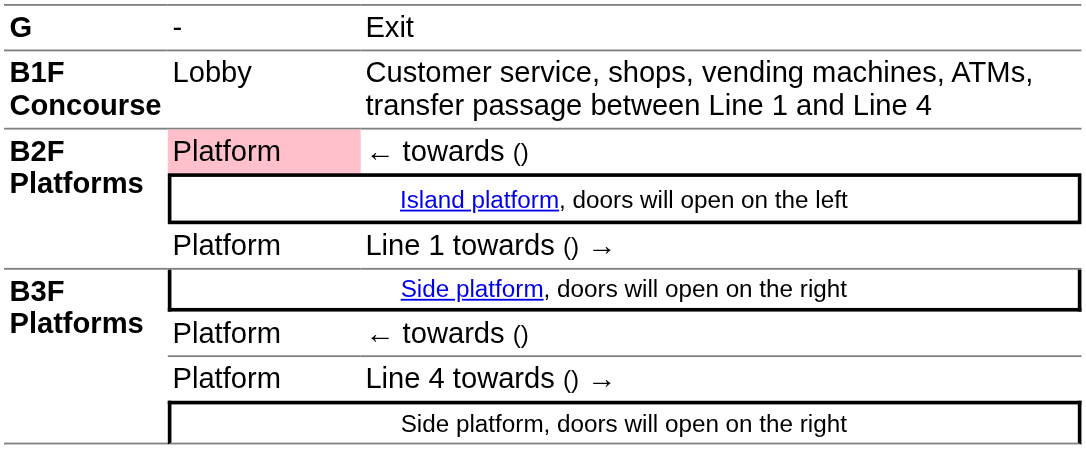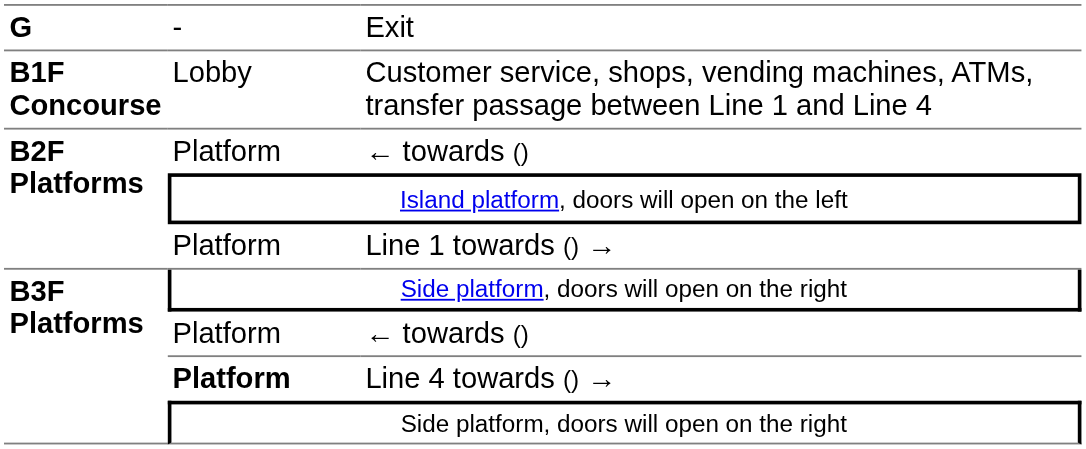B2F Platforms / ← towards () | column 2: pink background -> no background
Line 4 towards () → | column 2: normal -> bold
